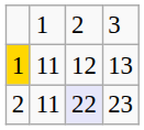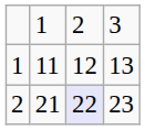row 2 | column 1: gold background -> no background
row 3 | column 2: 11 -> 21
